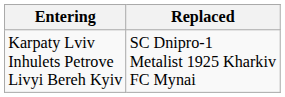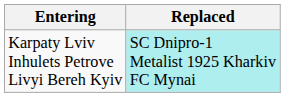Karpaty Lviv Inhulets Petrove Livyi Bereh Kyiv | Replaced: no background -> paleturquoise background
